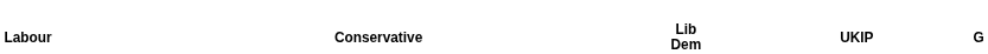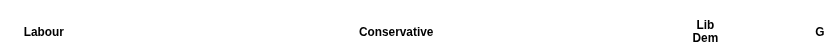- column: 3 | UKIP
